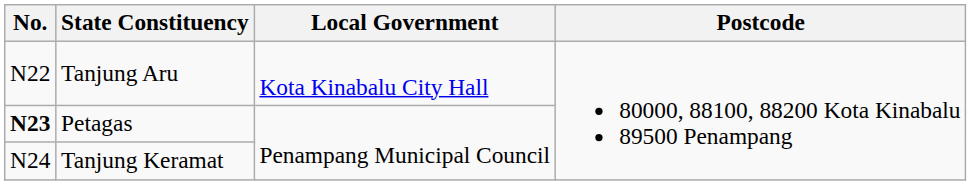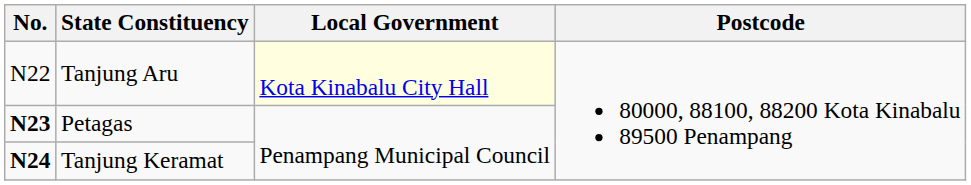Tanjung Aru | Local Government: no background -> lightyellow background
Tanjung Keramat | No.: normal -> bold
